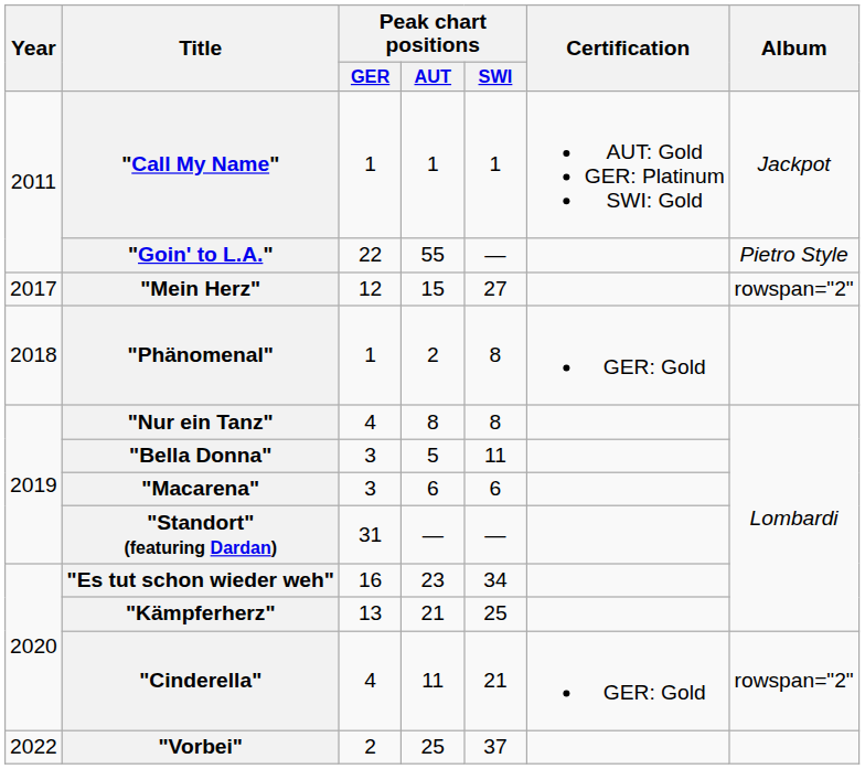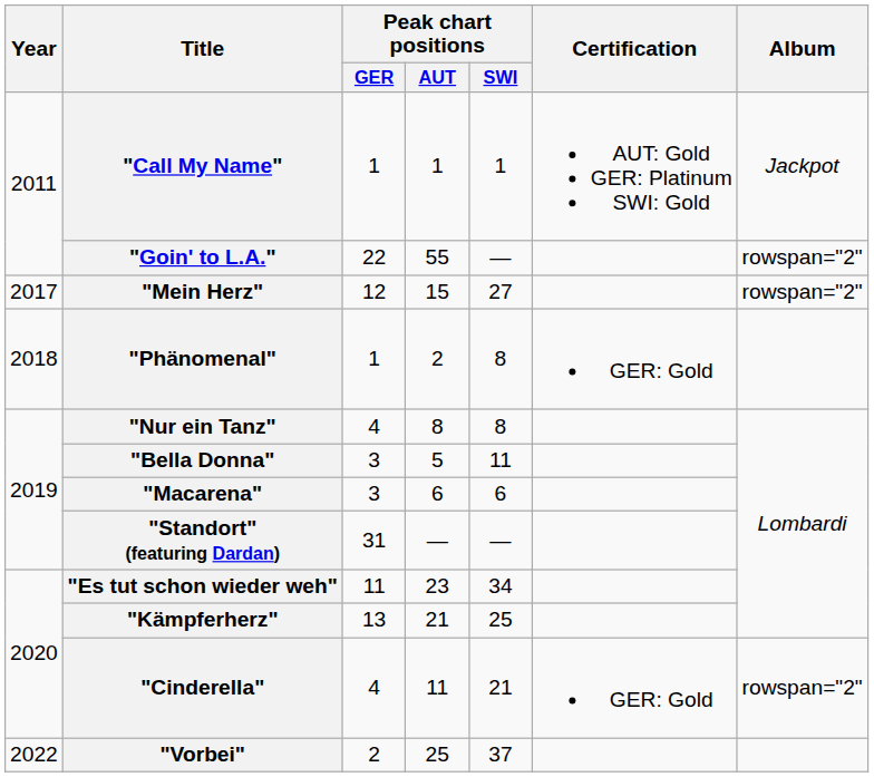"Goin' to L.A." | Album: Pietro Style -> rowspan="2"
"Es tut schon wieder weh" | Peak chart positions / GER: 16 -> 11
